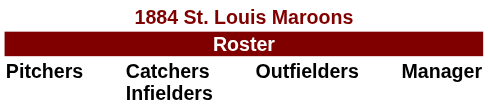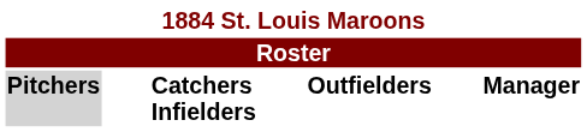Pitchers | column 1: no background -> lightgrey background
